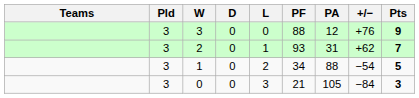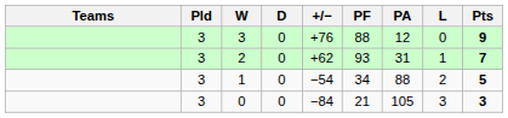columns swapped: L <-> +/−
